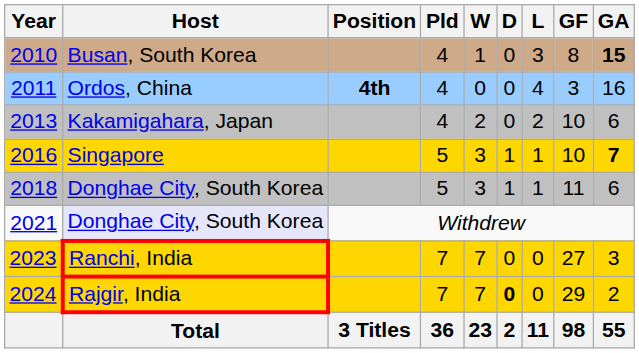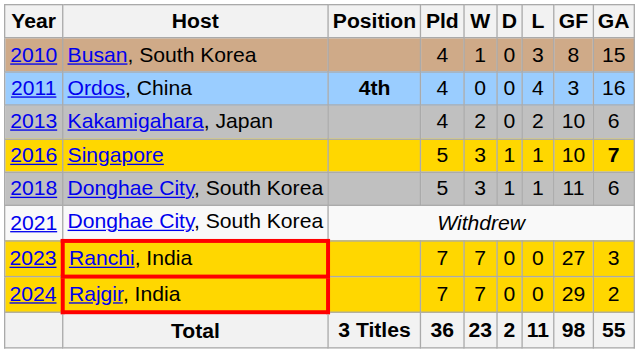2010 | GA: bold -> normal
2021 | Host: lavender background -> no background
2024 | D: bold -> normal
